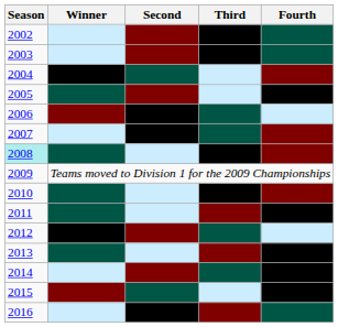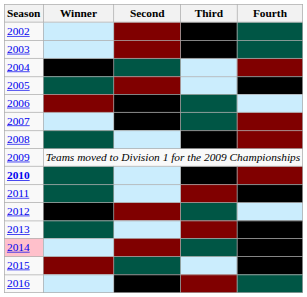2008 | Season: paleturquoise background -> no background
2010 | Season: normal -> bold
2014 | Season: no background -> pink background
